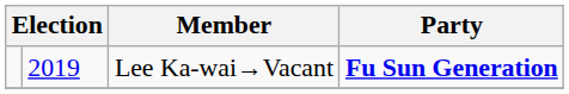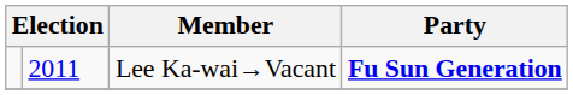Lee Ka-wai→Vacant | column 2: 2019 -> 2011
